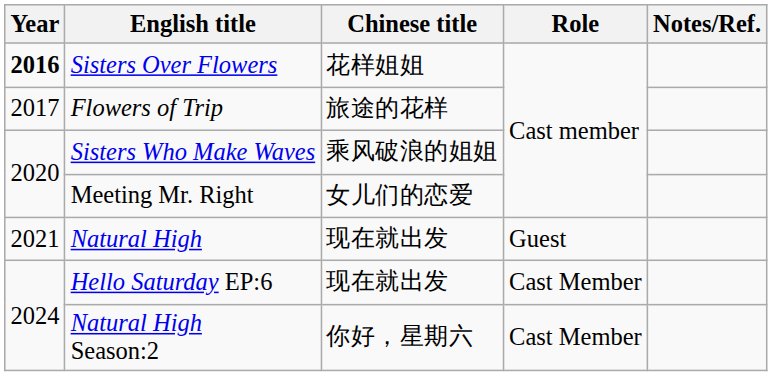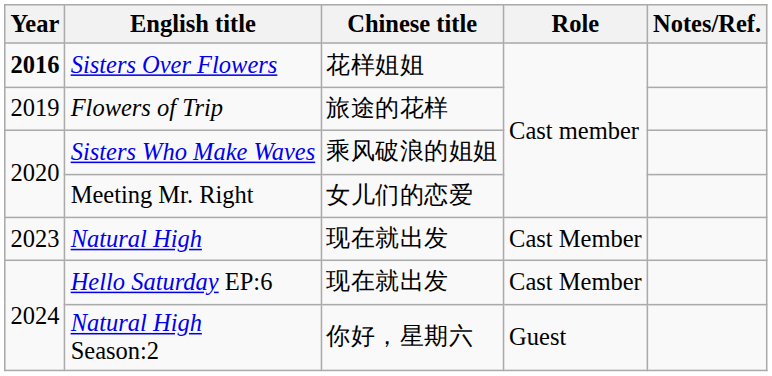Flowers of Trip | Year: 2017 -> 2019
Natural High | Year: 2021 -> 2023
Natural High | Role: Guest -> Cast Member
Natural High Season:2 | Role: Cast Member -> Guest
